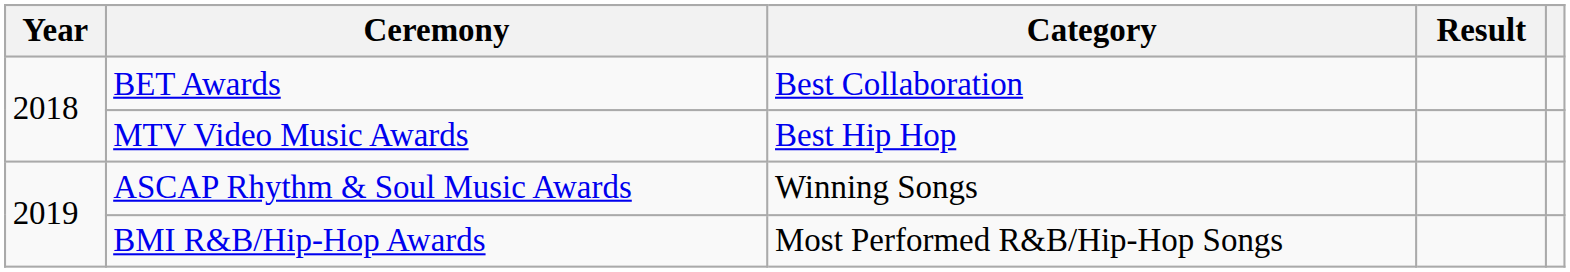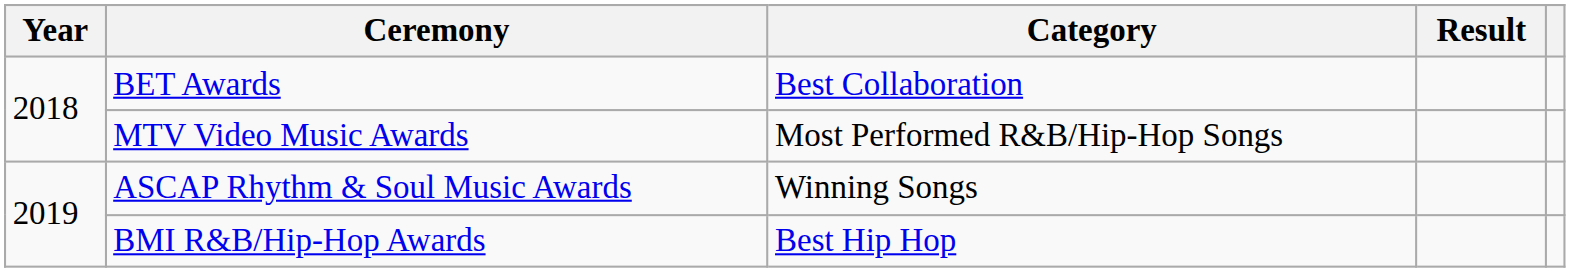MTV Video Music Awards | Category: Best Hip Hop -> Most Performed R&B/Hip-Hop Songs
BMI R&B/Hip-Hop Awards | Category: Most Performed R&B/Hip-Hop Songs -> Best Hip Hop
